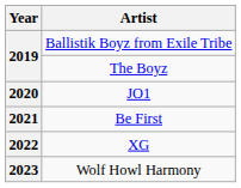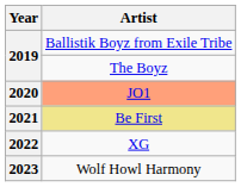JO1 | Artist: no background -> lightsalmon background
Be First | Artist: no background -> khaki background
